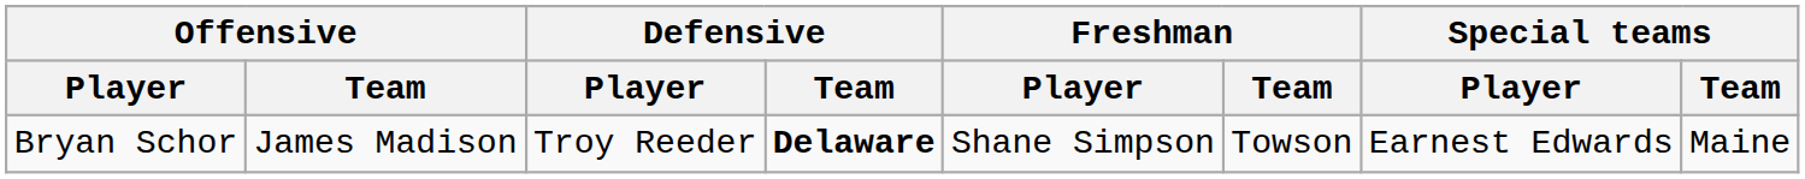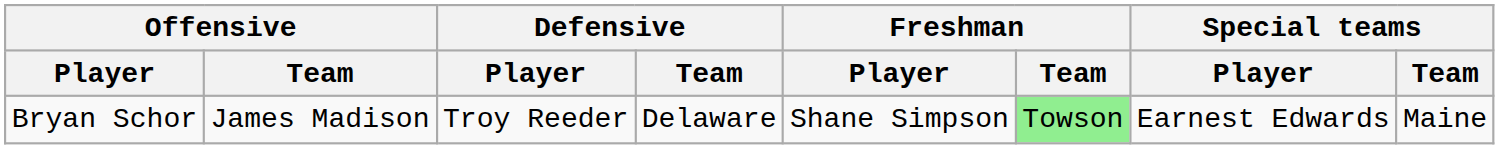Bryan Schor | Defensive / Team: bold -> normal
Bryan Schor | Freshman / Team: no background -> lightgreen background
